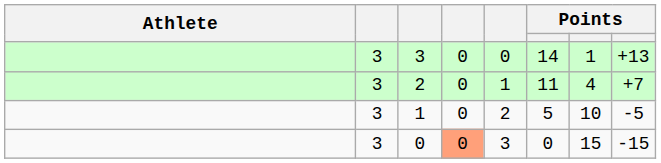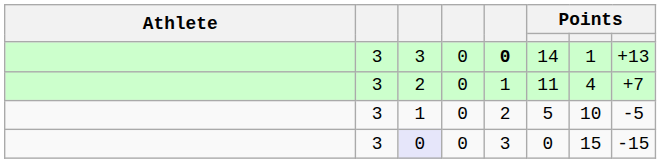row 3 | column 5: normal -> bold
row 6 | column 3: no background -> lavender background
row 6 | column 4: lightsalmon background -> no background
